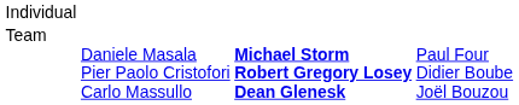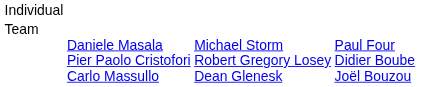Team | column 3: bold -> normal
